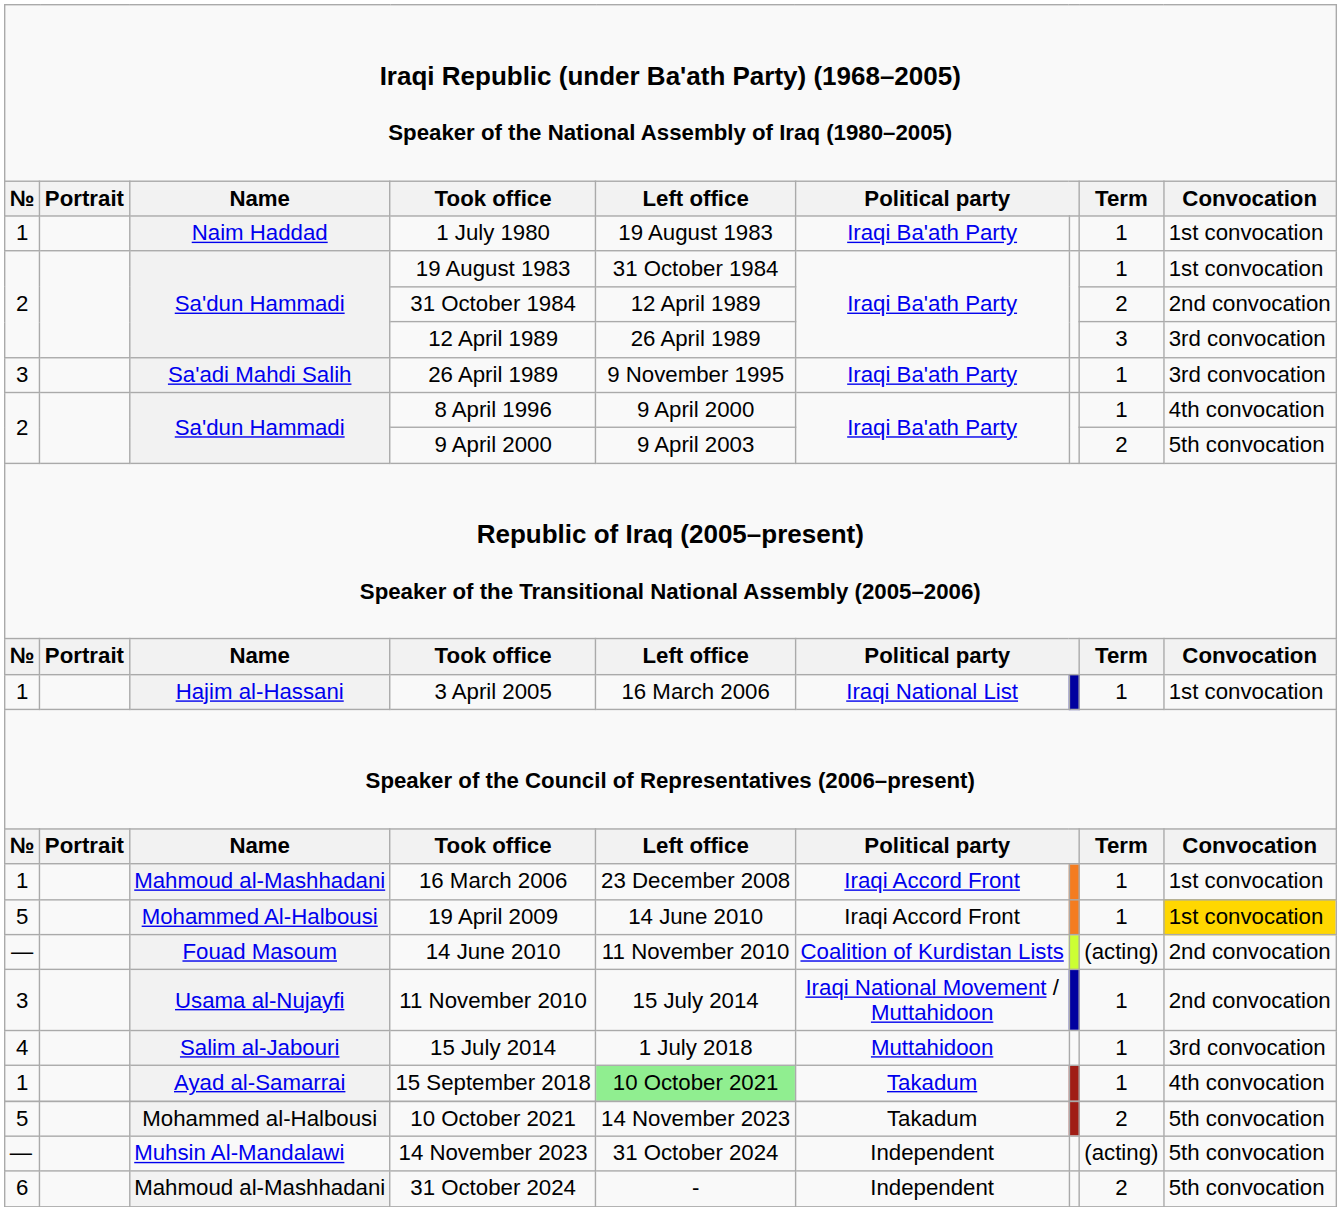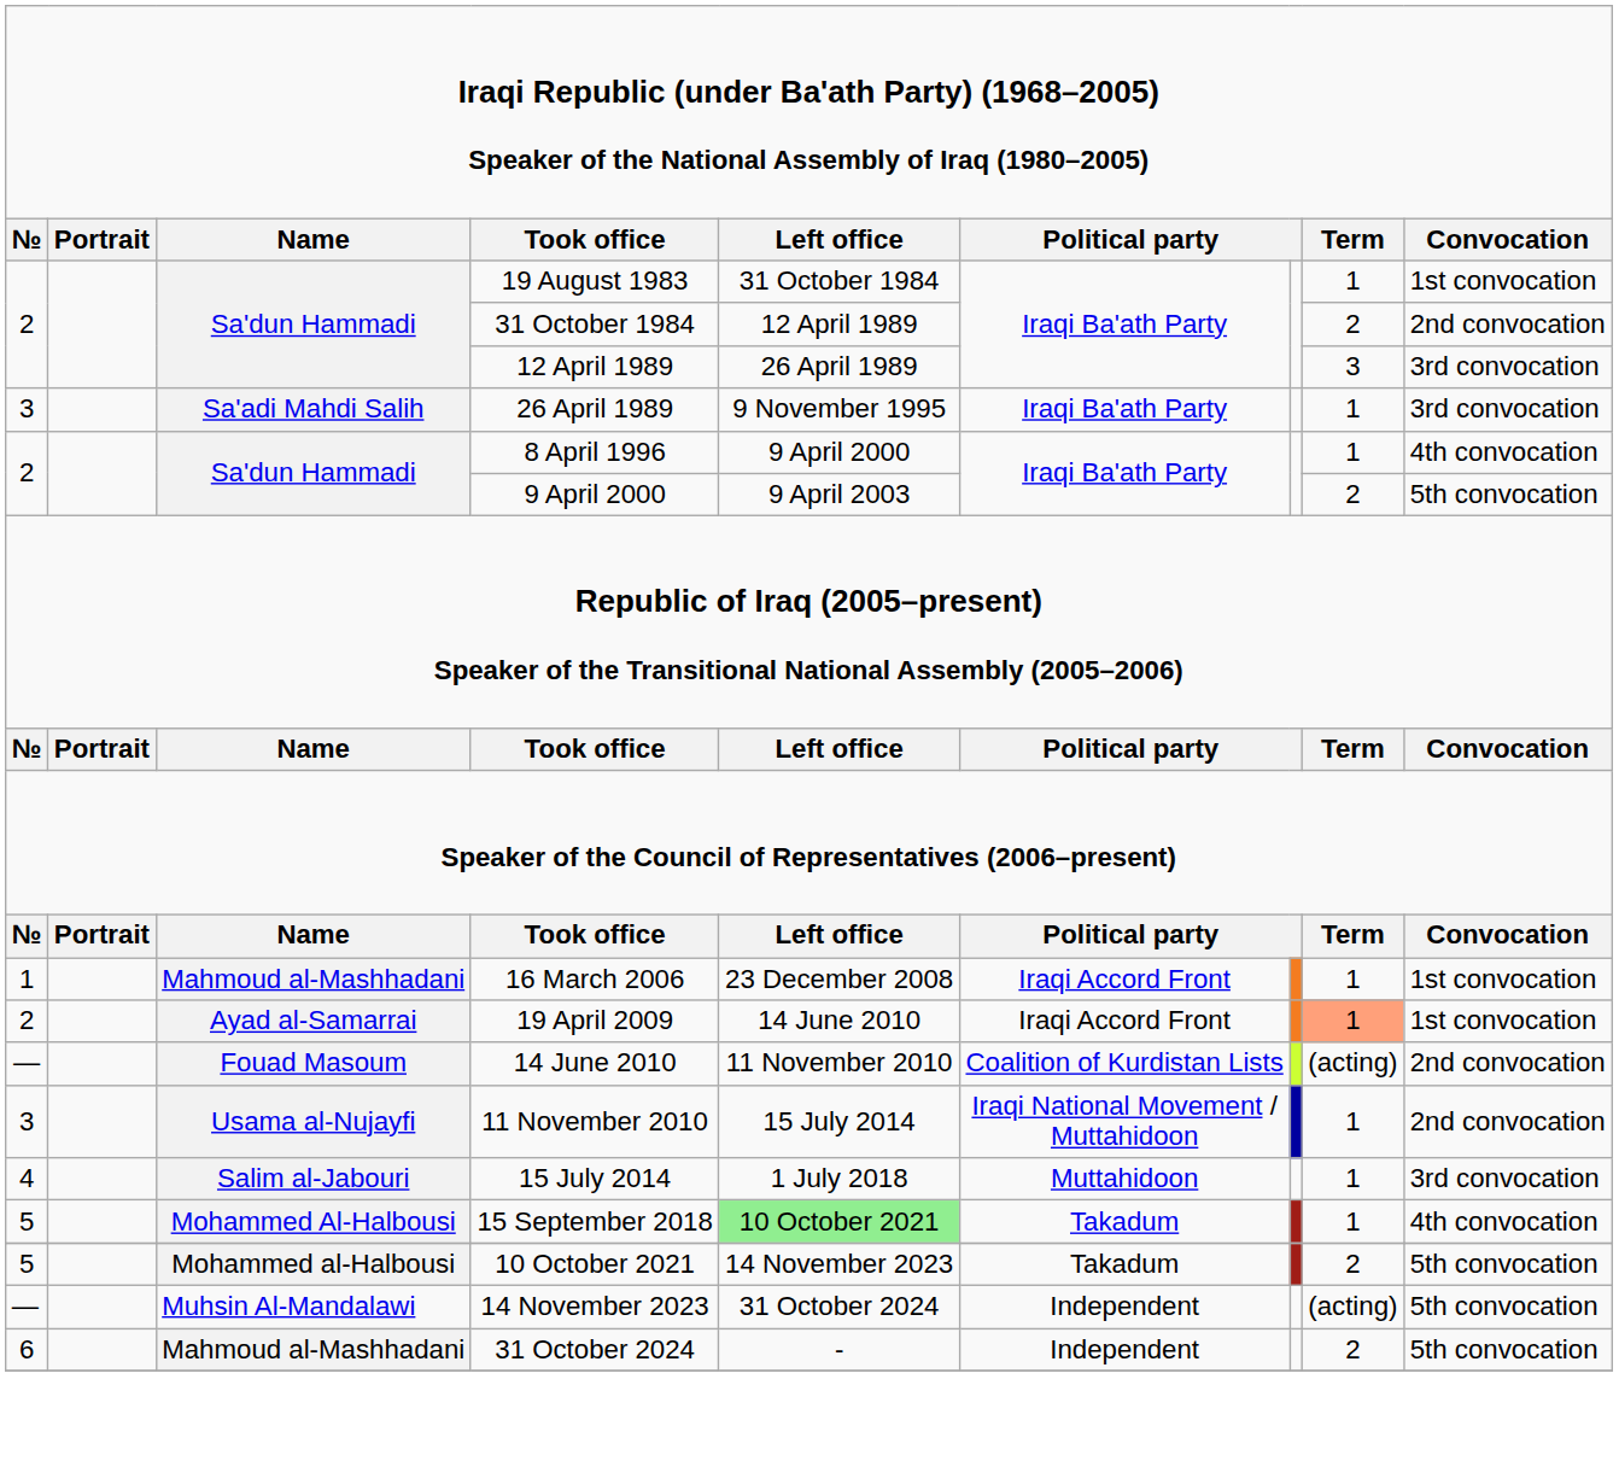- row: 1 | Naim Haddad | 1 July 1980 | 19 August 1983 | Iraqi Ba'ath Party | 1 | 1st convocation
- row: 1 | Hajim al-Hassani | 3 April 2005 | 16 March 2006 | Iraqi National List | 1 | 1st convocation
19 April 2009 | column 1: 5 -> 2
19 April 2009 | column 3: Mohammed Al-Halbousi -> Ayad al-Samarrai
19 April 2009 | column 8: no background -> lightsalmon background
19 April 2009 | column 9: gold background -> no background
15 September 2018 | column 1: 1 -> 5
15 September 2018 | column 3: Ayad al-Samarrai -> Mohammed Al-Halbousi
